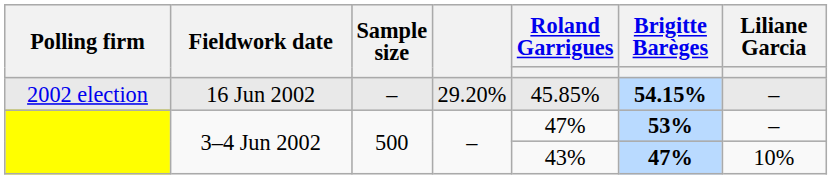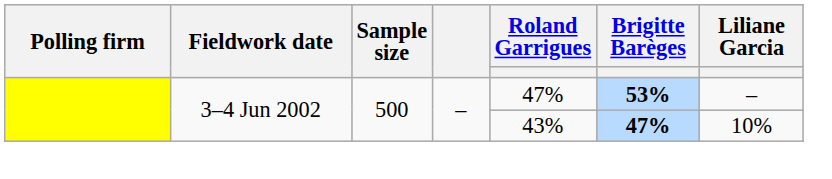- row: 2002 election | 16 Jun 2002 | – | 29.20% | 45.85% | 54.15% | –
